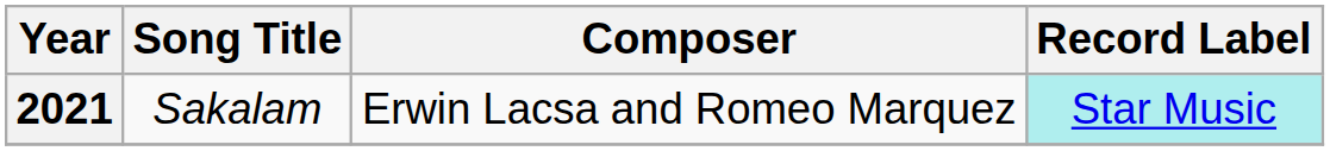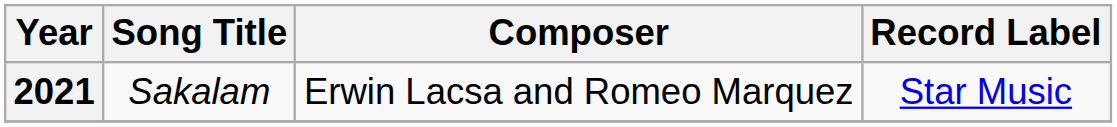2021 | Record Label: paleturquoise background -> no background
